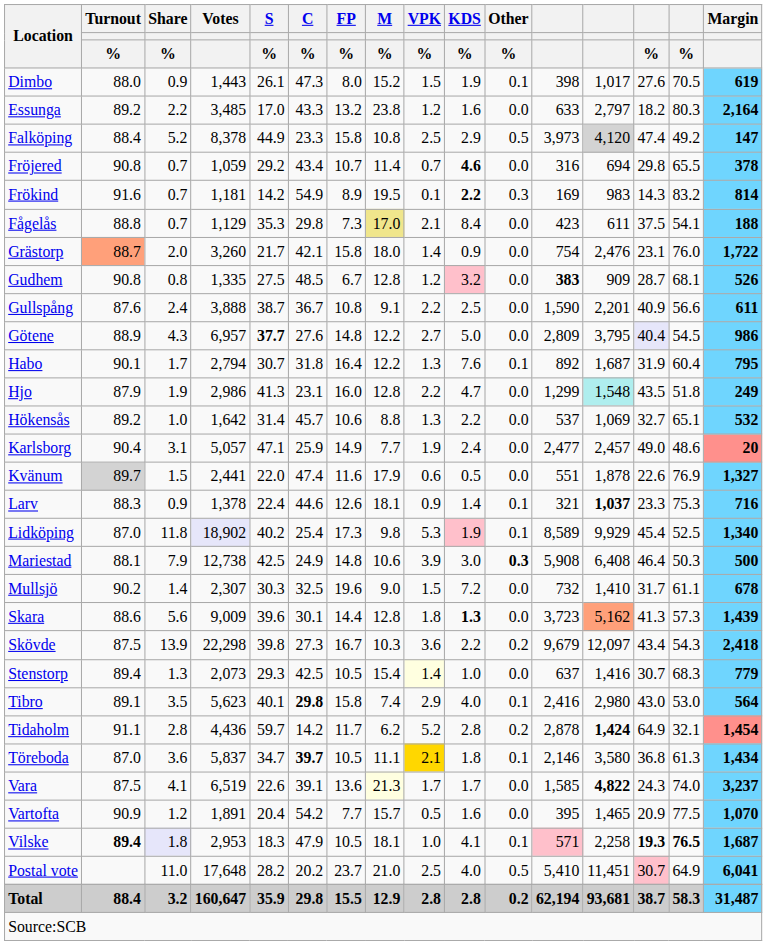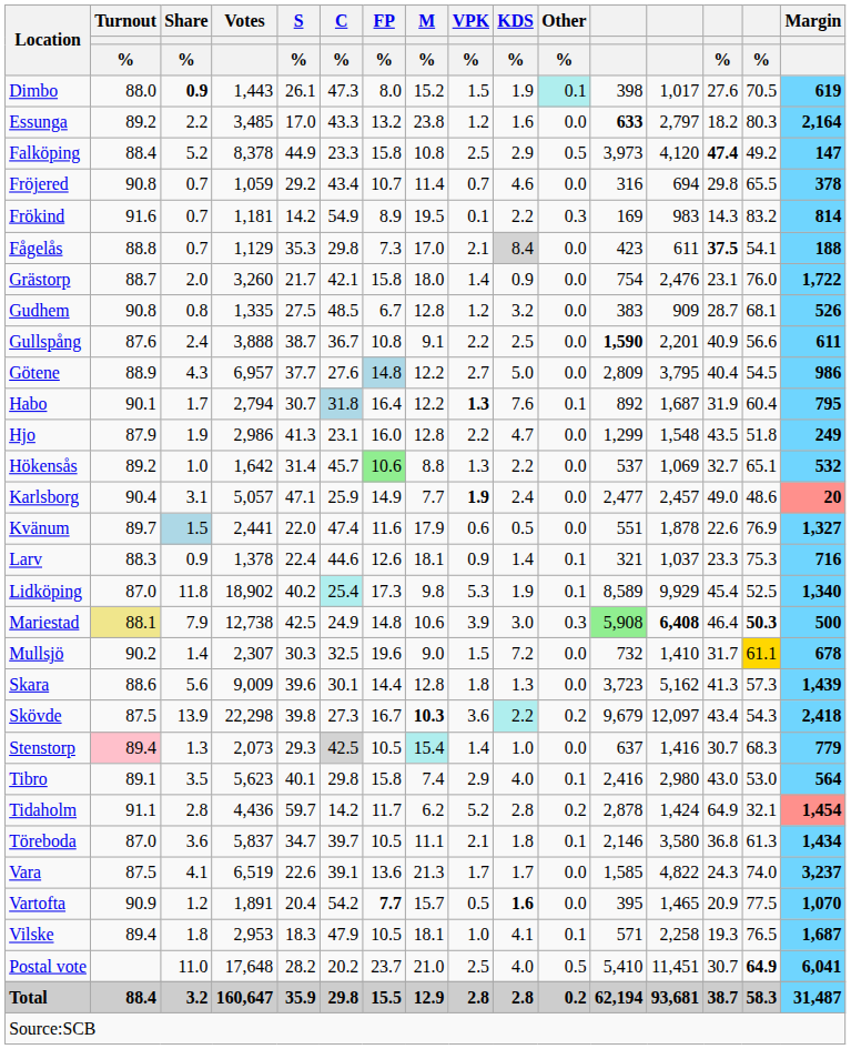Dimbo | Share / %: normal -> bold
Dimbo | Other / %: no background -> paleturquoise background
Essunga | column 12: normal -> bold
Falköping | column 13: lightgrey background -> no background
Falköping | column 14: normal -> bold
Fröjered | KDS / %: bold -> normal
Frökind | KDS / %: bold -> normal
Fågelås | M / %: khaki background -> no background
Fågelås | KDS / %: no background -> lightgrey background
Fågelås | column 14: normal -> bold
Grästorp | Turnout / %: lightsalmon background -> no background
Gudhem | KDS / %: pink background -> no background
Gudhem | column 12: bold -> normal
Gullspång | column 12: normal -> bold
Götene | S / %: bold -> normal
Götene | FP / %: no background -> lightblue background
Götene | column 14: lavender background -> no background
Habo | C / %: no background -> lightblue background
Habo | VPK / %: normal -> bold
Hjo | column 13: paleturquoise background -> no background
Hökensås | FP / %: no background -> lightgreen background
Karlsborg | VPK / %: normal -> bold
Kvänum | Turnout / %: lightgrey background -> no background
Kvänum | Share / %: no background -> lightblue background
Larv | column 13: bold -> normal
Lidköping | Votes: lavender background -> no background
Lidköping | C / %: no background -> paleturquoise background
Lidköping | KDS / %: pink background -> no background
Mariestad | Turnout / %: no background -> khaki background
Mariestad | Other / %: bold -> normal
Mariestad | column 12: no background -> lightgreen background
Mariestad | column 13: normal -> bold
Mariestad | column 15: normal -> bold
Mullsjö | column 15: no background -> gold background
Skara | KDS / %: bold -> normal
Skara | column 13: lightsalmon background -> no background
Skövde | M / %: normal -> bold
Skövde | KDS / %: no background -> paleturquoise background
Stenstorp | Turnout / %: no background -> pink background
Stenstorp | C / %: no background -> lightgrey background
Stenstorp | M / %: no background -> paleturquoise background
Stenstorp | VPK / %: lightyellow background -> no background
Tibro | C / %: bold -> normal
Tidaholm | column 13: bold -> normal
Töreboda | C / %: bold -> normal
Töreboda | VPK / %: gold background -> no background
Vara | M / %: lightyellow background -> no background
Vara | column 13: bold -> normal
Vartofta | FP / %: normal -> bold
Vartofta | KDS / %: normal -> bold
Vilske | Turnout / %: bold -> normal
Vilske | Share / %: lavender background -> no background
Vilske | column 12: pink background -> no background
Vilske | column 14: bold -> normal
Vilske | column 15: bold -> normal
Postal vote | column 14: pink background -> no background
Postal vote | column 15: normal -> bold
